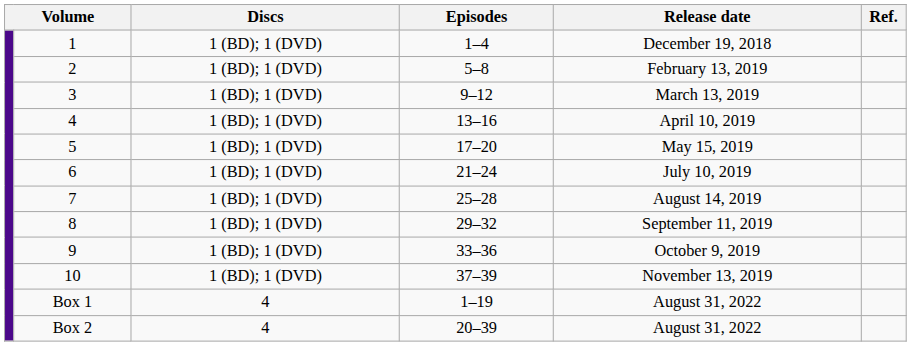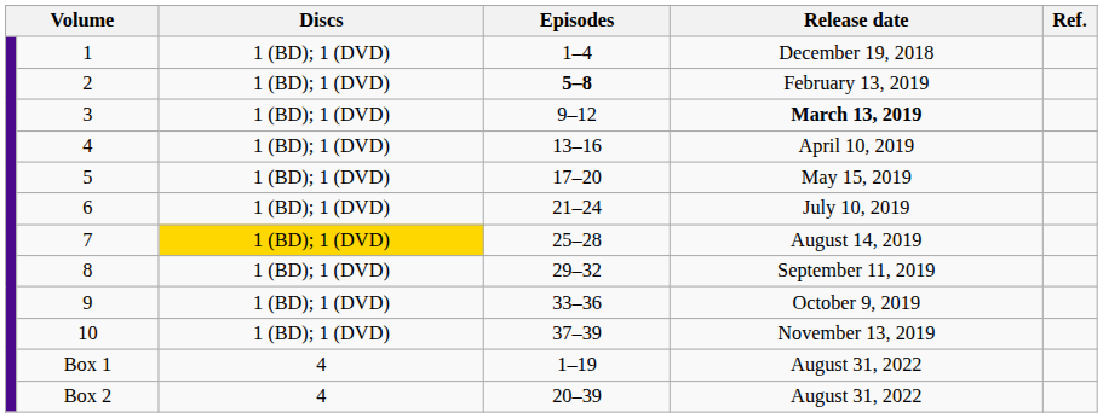2 | Episodes: normal -> bold
3 | Release date: normal -> bold
7 | Discs: no background -> gold background
